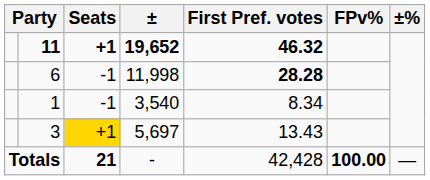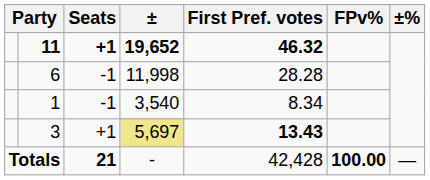6 | First Pref. votes: bold -> normal
3 | Seats: gold background -> no background
3 | ±: no background -> khaki background
3 | First Pref. votes: normal -> bold
